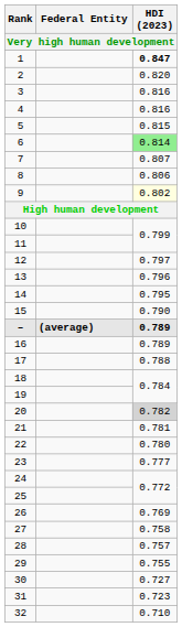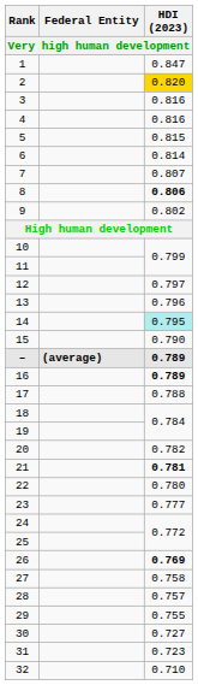1 | HDI (2023): bold -> normal
2 | HDI (2023): no background -> gold background
6 | HDI (2023): lightgreen background -> no background
8 | HDI (2023): normal -> bold
9 | HDI (2023): lightyellow background -> no background
14 | HDI (2023): no background -> paleturquoise background
16 | HDI (2023): normal -> bold
20 | HDI (2023): lightgrey background -> no background
21 | HDI (2023): normal -> bold
26 | HDI (2023): normal -> bold
